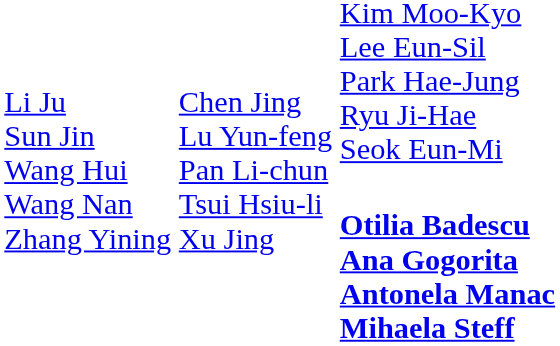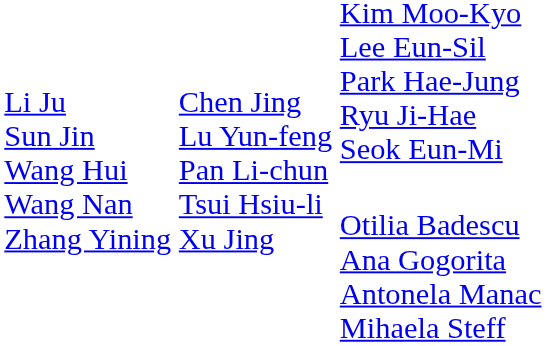row 2 | column 3: bold -> normal
